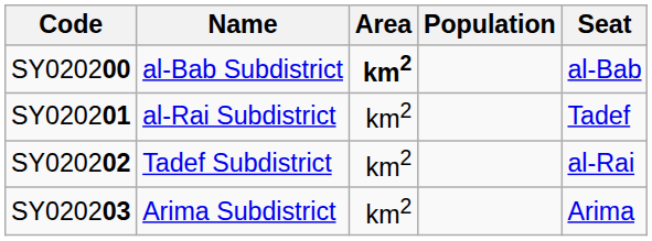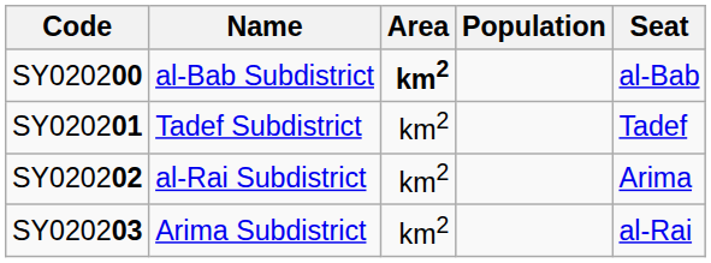SY020201 | Name: al-Rai Subdistrict -> Tadef Subdistrict
SY020202 | Name: Tadef Subdistrict -> al-Rai Subdistrict
SY020202 | Seat: al-Rai -> Arima
SY020203 | Seat: Arima -> al-Rai
